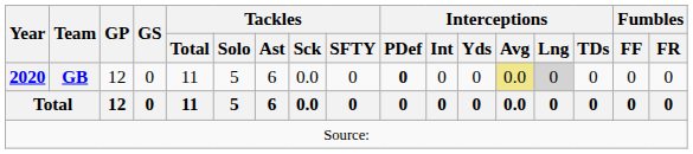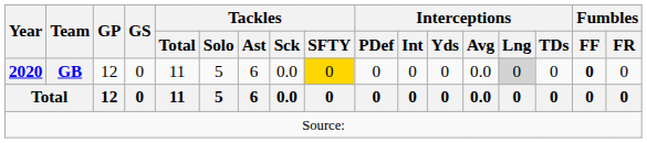2020 | Tackles / SFTY: no background -> gold background
2020 | Interceptions / PDef: bold -> normal
2020 | Interceptions / Avg: khaki background -> no background
2020 | Fumbles / FF: normal -> bold
